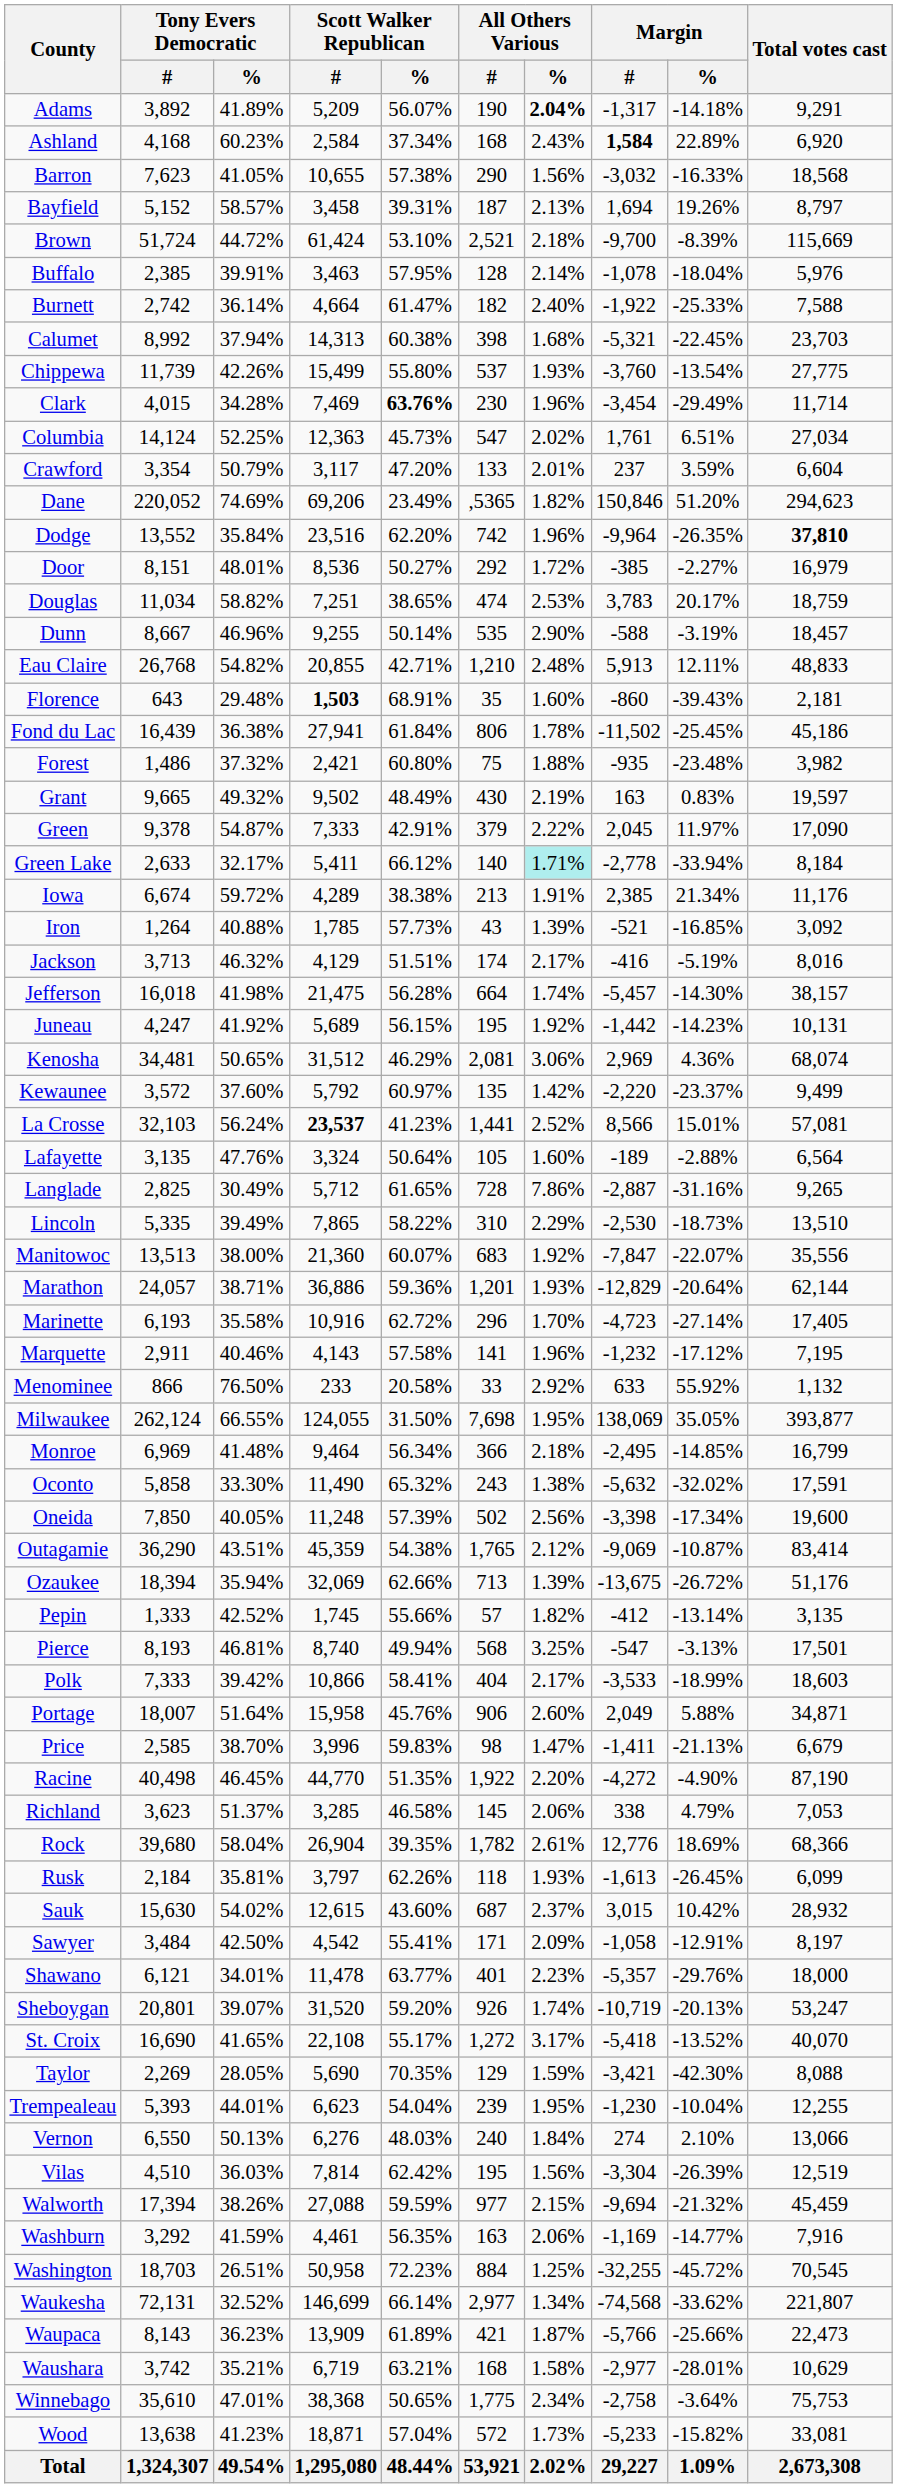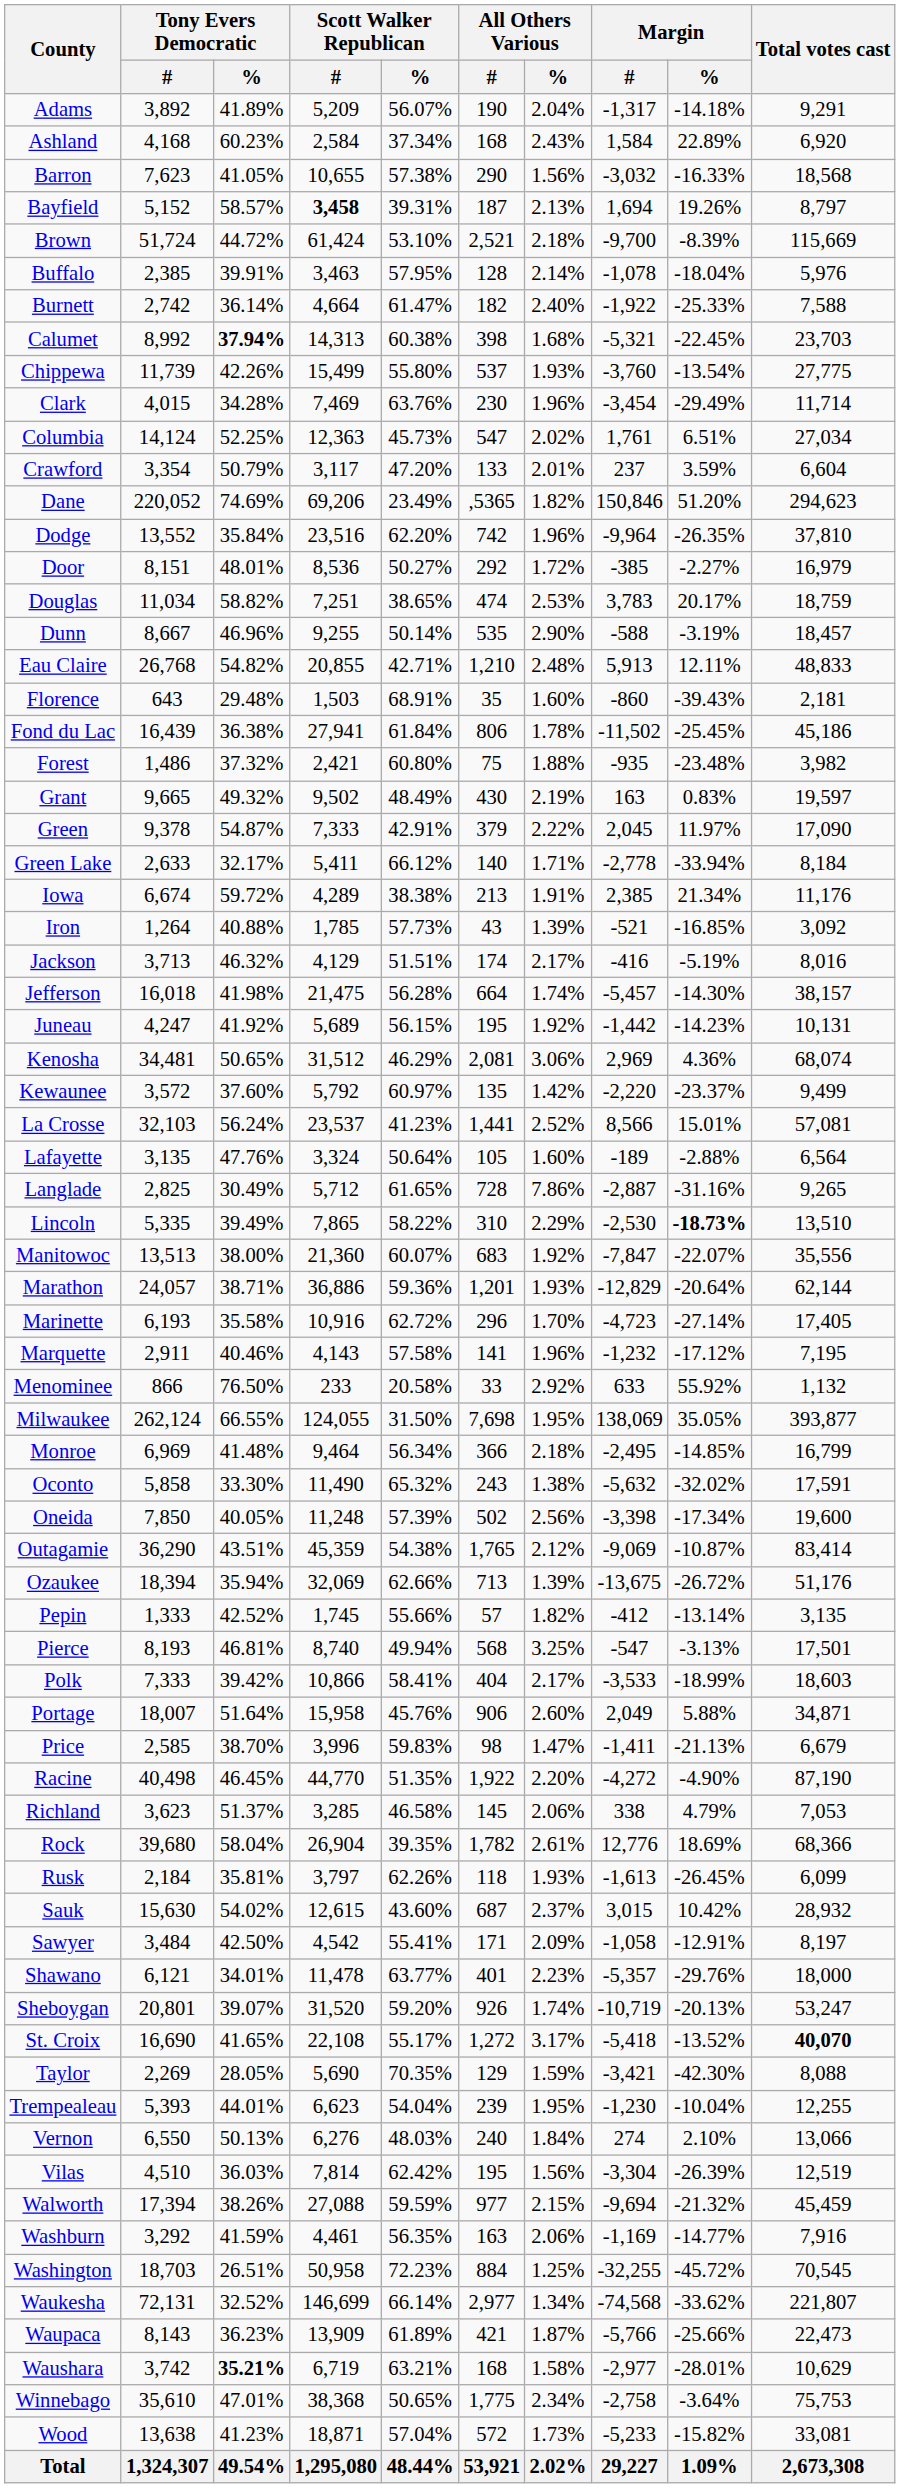Adams | All Others Various / %: bold -> normal
Ashland | Margin / #: bold -> normal
Bayfield | Scott Walker Republican / #: normal -> bold
Calumet | Tony Evers Democratic / %: normal -> bold
Clark | Scott Walker Republican / %: bold -> normal
Dodge | Total votes cast: bold -> normal
Florence | Scott Walker Republican / #: bold -> normal
Green Lake | All Others Various / %: paleturquoise background -> no background
La Crosse | Scott Walker Republican / #: bold -> normal
Lincoln | Margin / %: normal -> bold
St. Croix | Total votes cast: normal -> bold
Waushara | Tony Evers Democratic / %: normal -> bold
